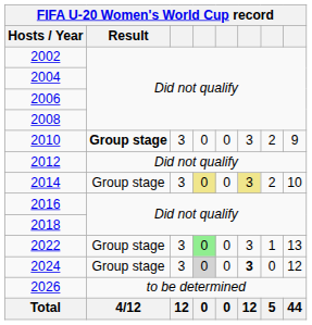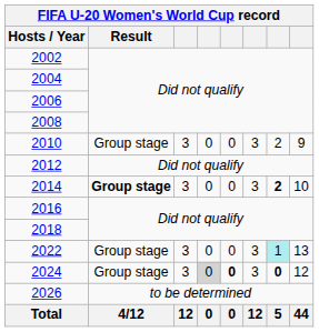2010 | Result: bold -> normal
2014 | Result: normal -> bold
2014 | column 4: khaki background -> no background
2014 | column 6: khaki background -> no background
2014 | column 7: normal -> bold
2022 | column 4: lightgreen background -> no background
2022 | column 7: no background -> paleturquoise background
2024 | column 5: normal -> bold
2024 | column 6: bold -> normal
2024 | column 7: normal -> bold
